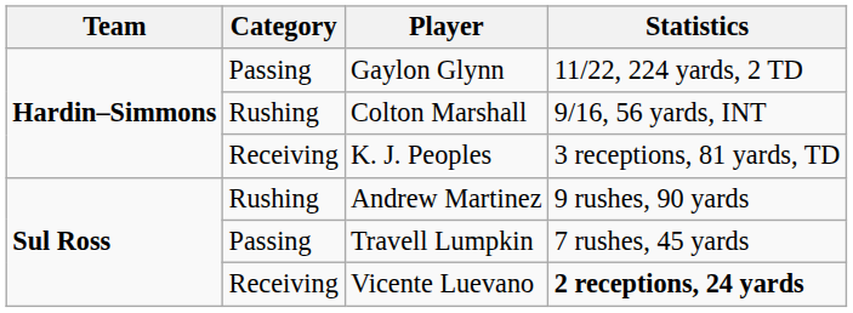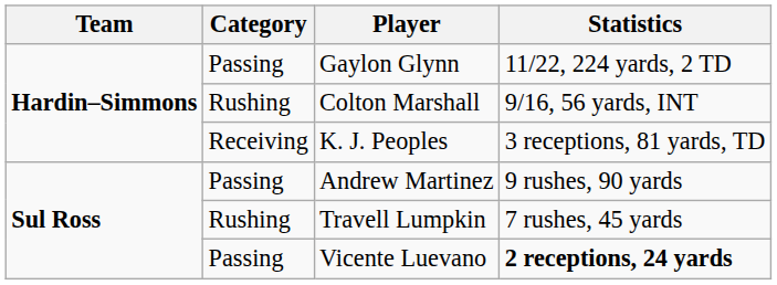Andrew Martinez | Category: Rushing -> Passing
Travell Lumpkin | Category: Passing -> Rushing
Vicente Luevano | Category: Receiving -> Passing
